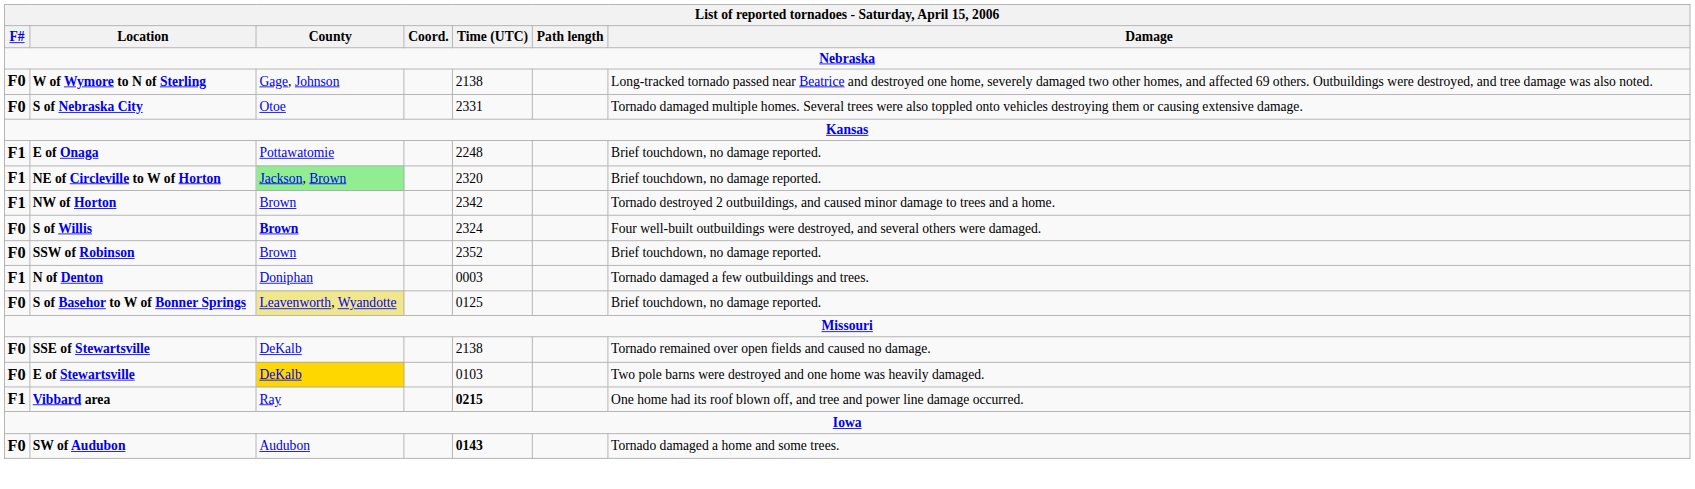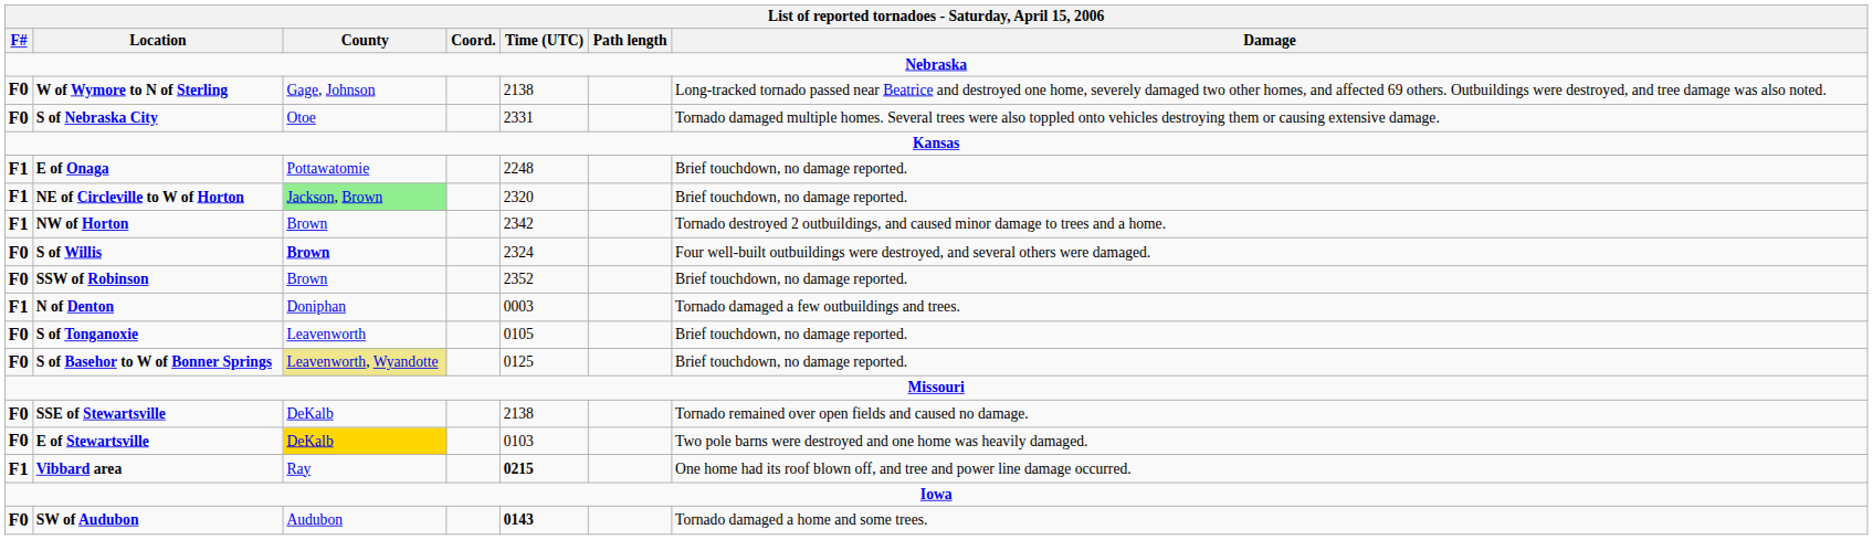+ row: F0 | S of Tonganoxie | Leavenworth | 0105 | Brief touchdown, no damage reported.
